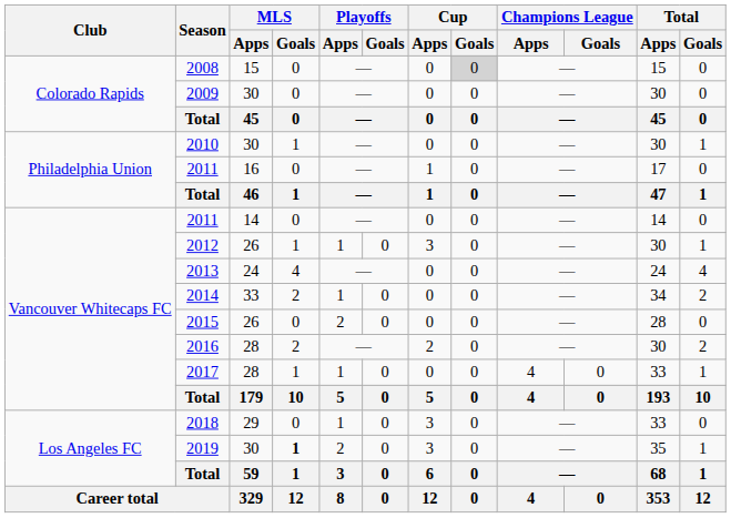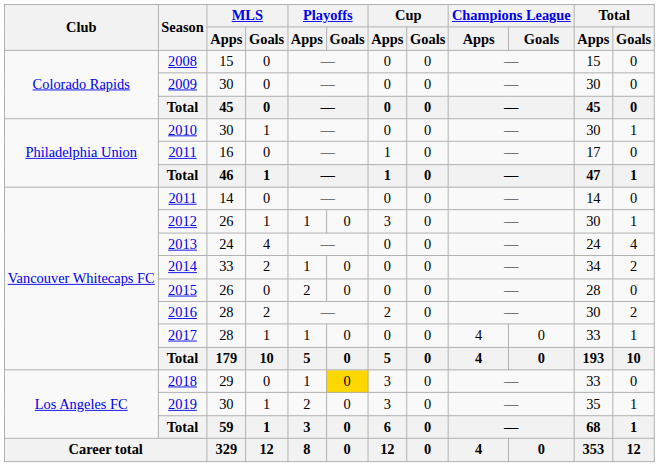2008 | Cup / Goals: lightgrey background -> no background
2018 | Playoffs / Goals: no background -> gold background
2019 | MLS / Goals: bold -> normal
